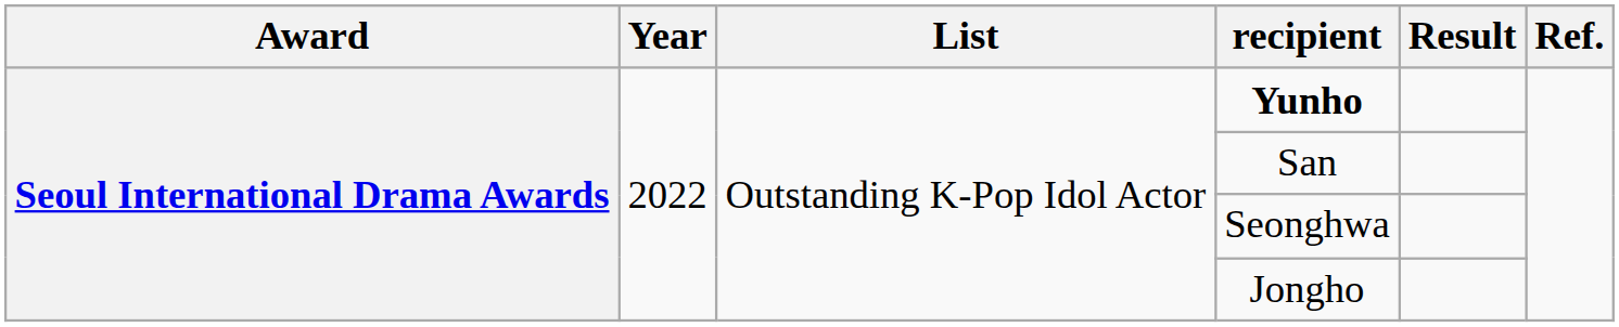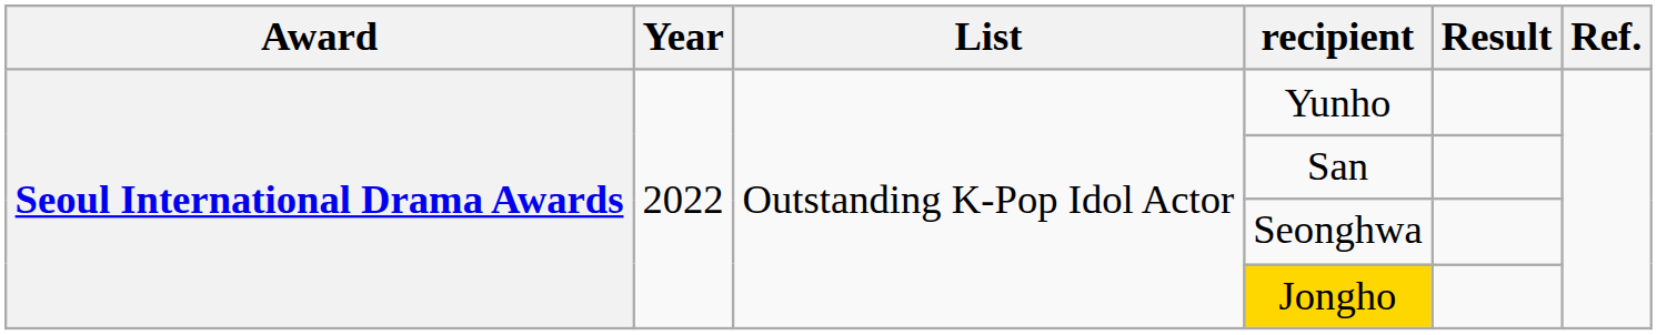Yunho | recipient: bold -> normal
Jongho | recipient: no background -> gold background
